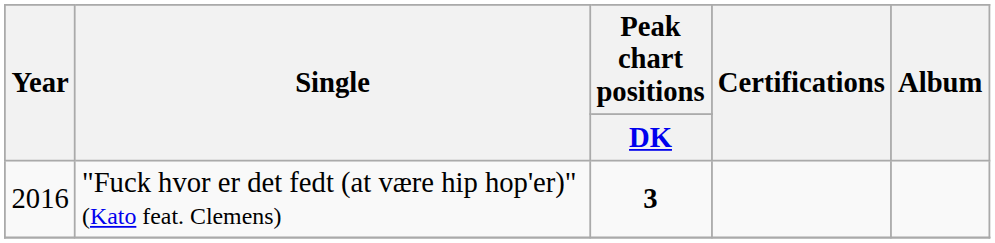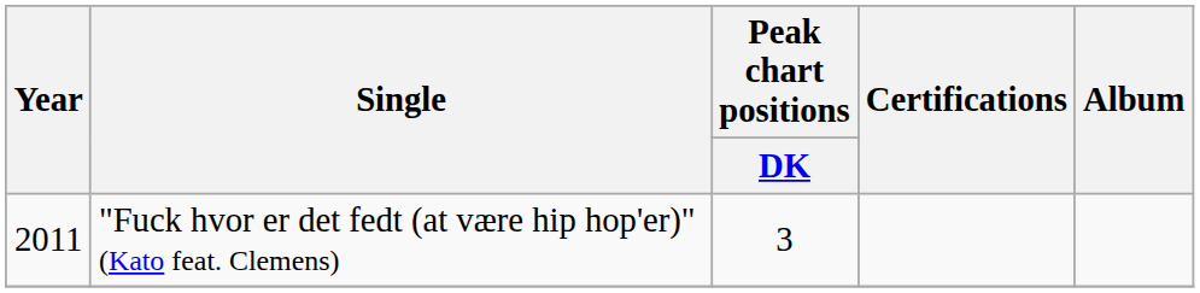row 3 | Year: 2016 -> 2011
row 3 | Peak chart positions / DK: bold -> normal
